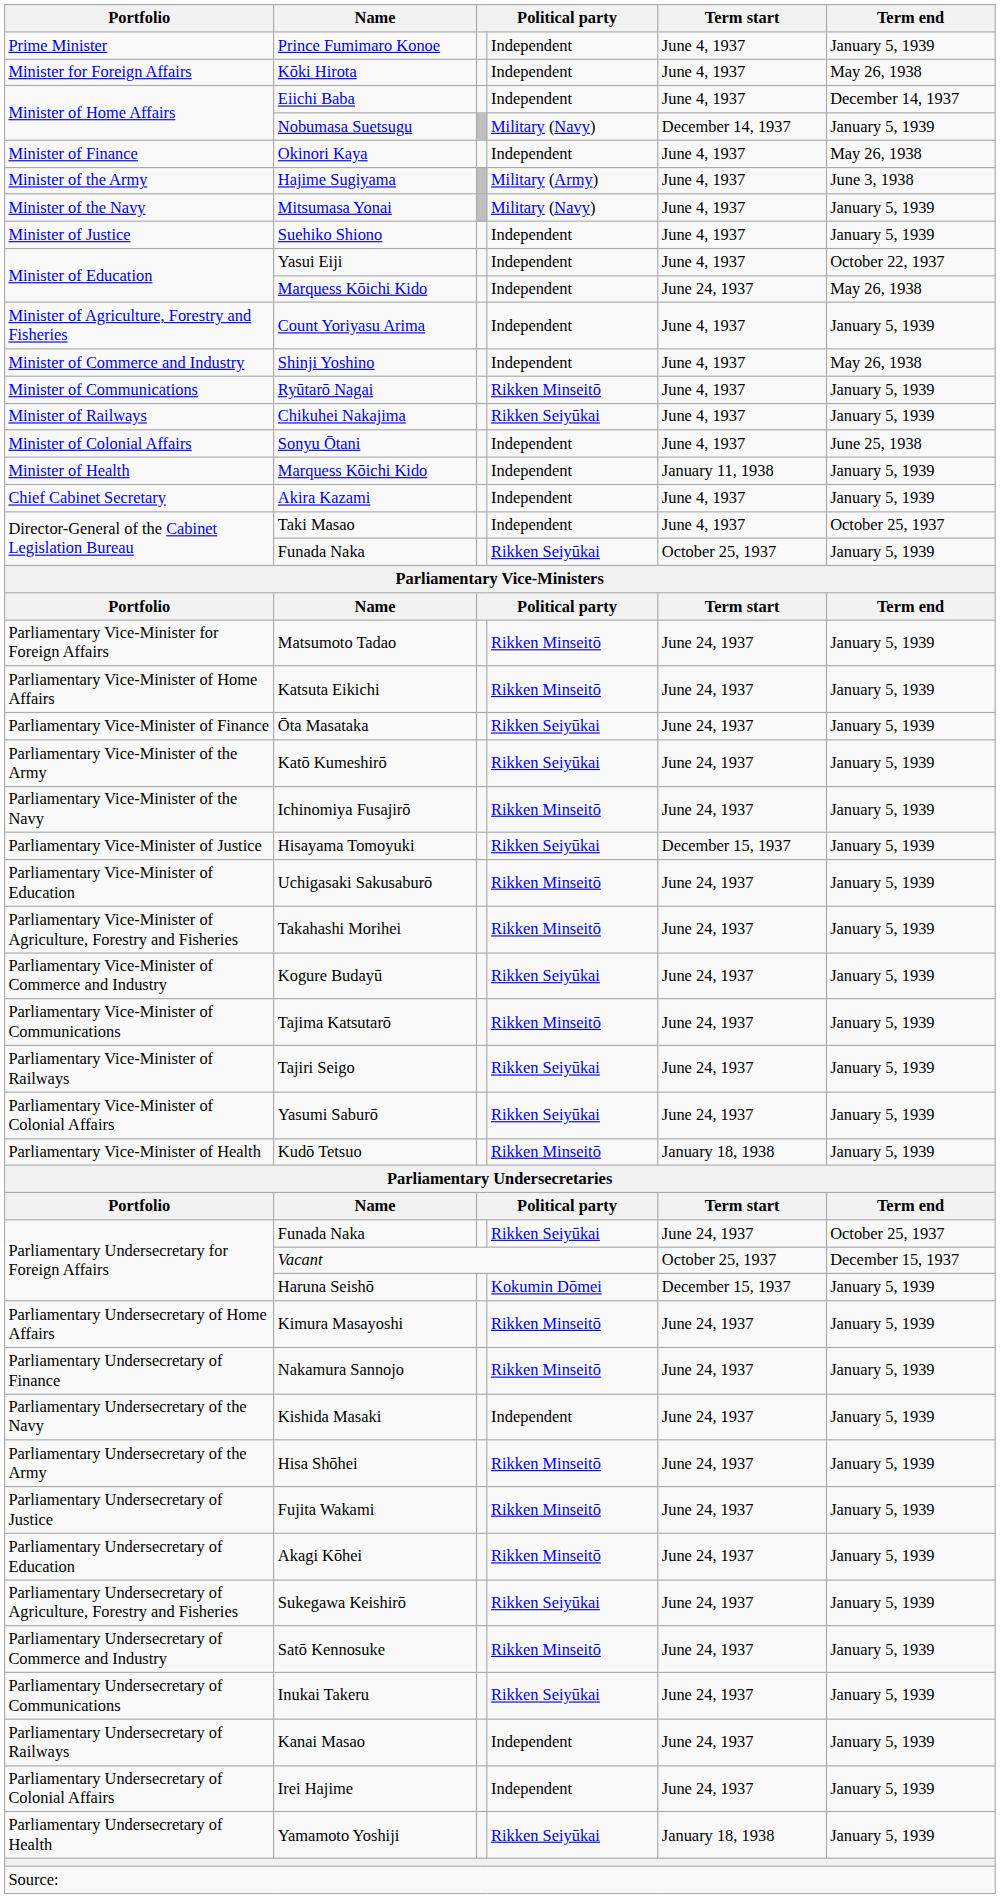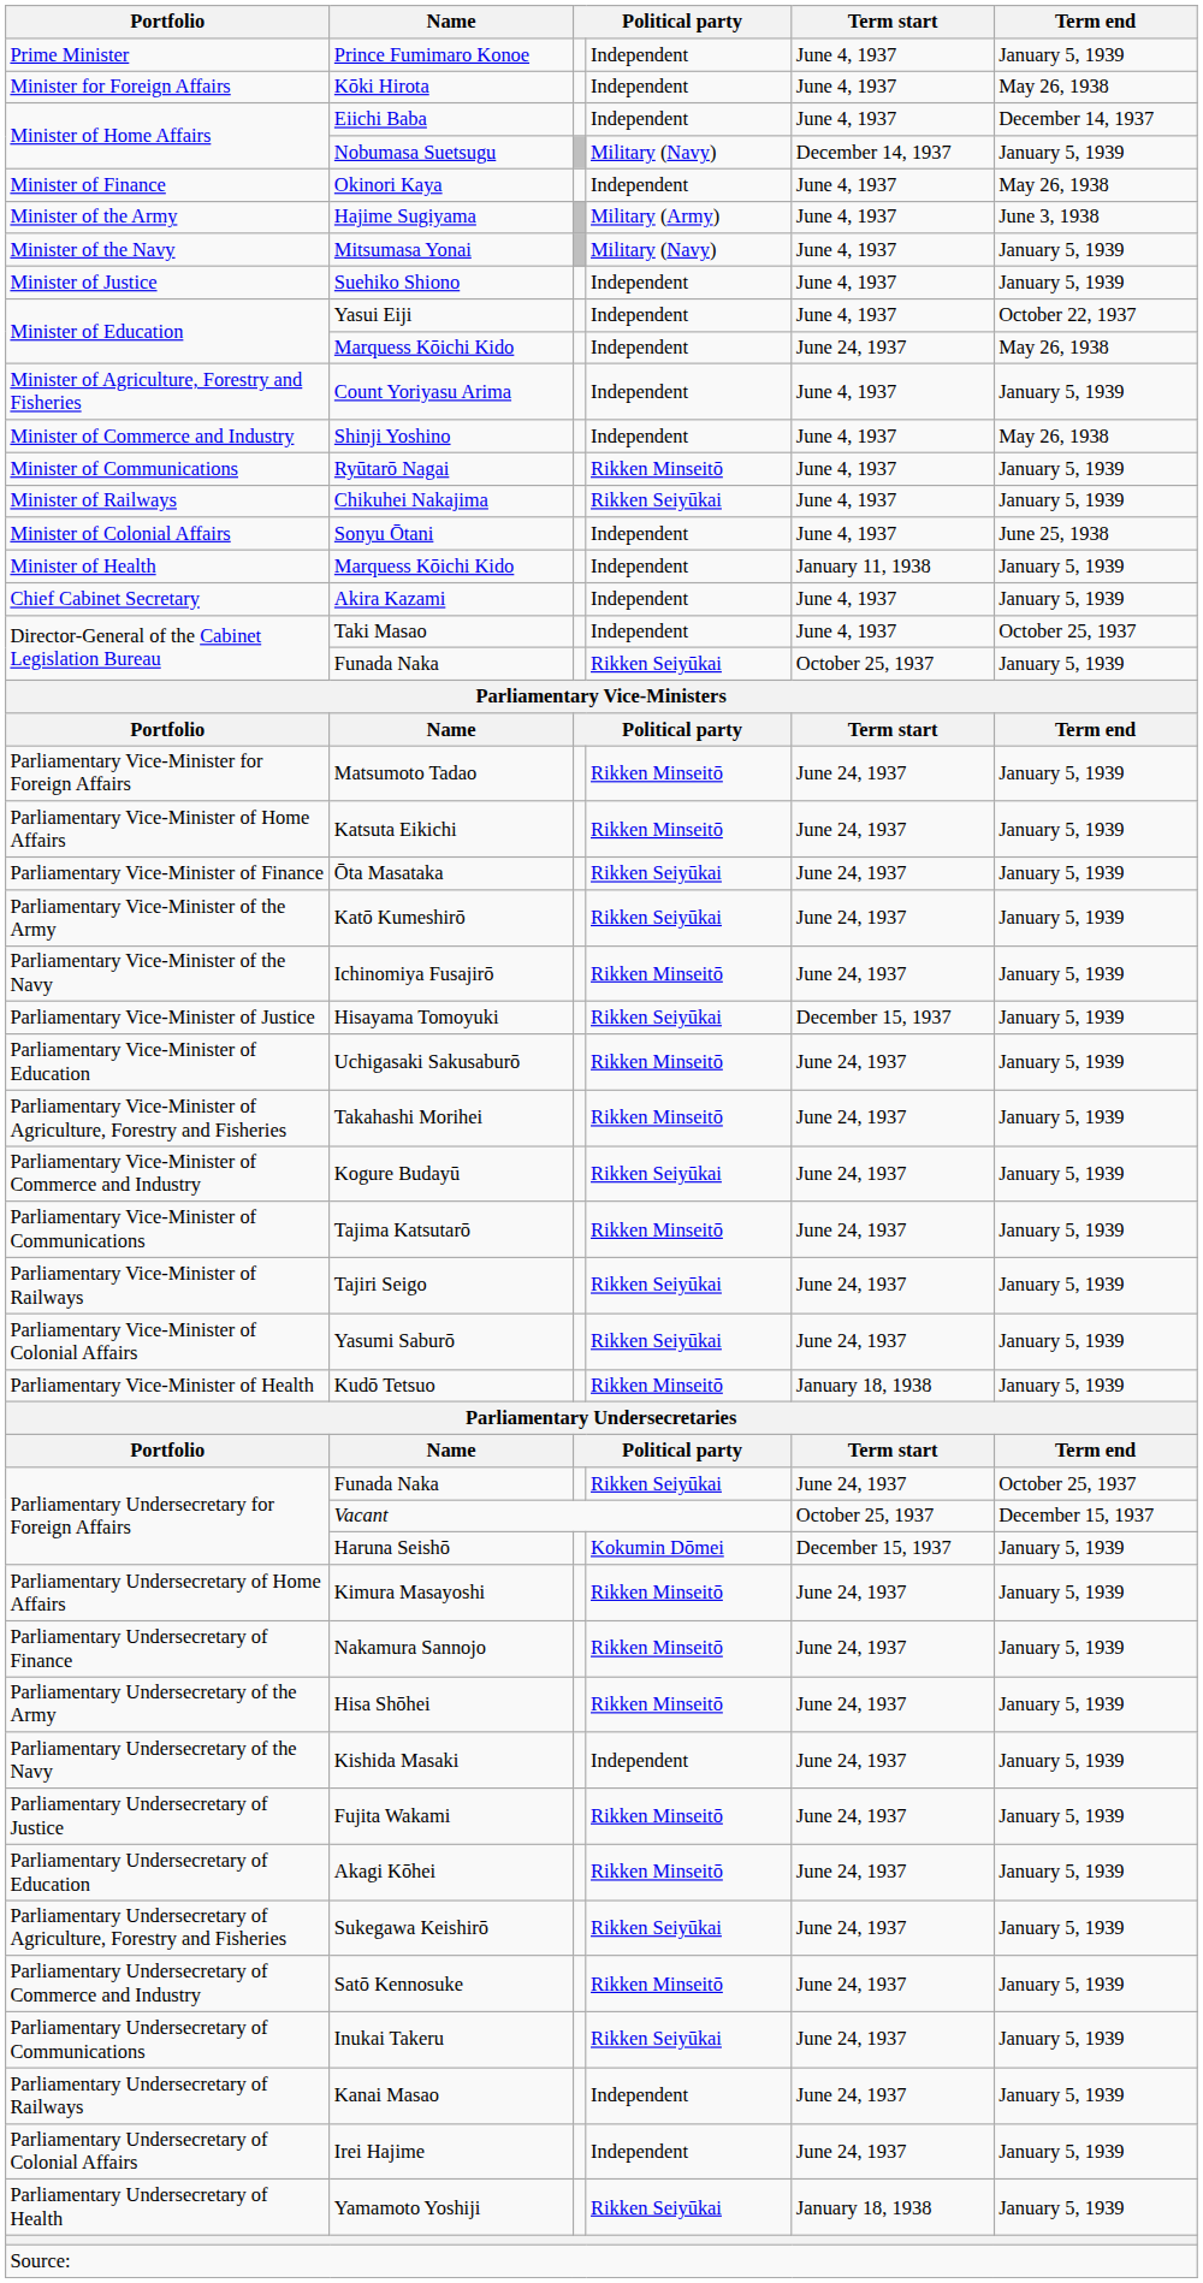rows swapped: Hisa Shōhei <-> Kishida Masaki
